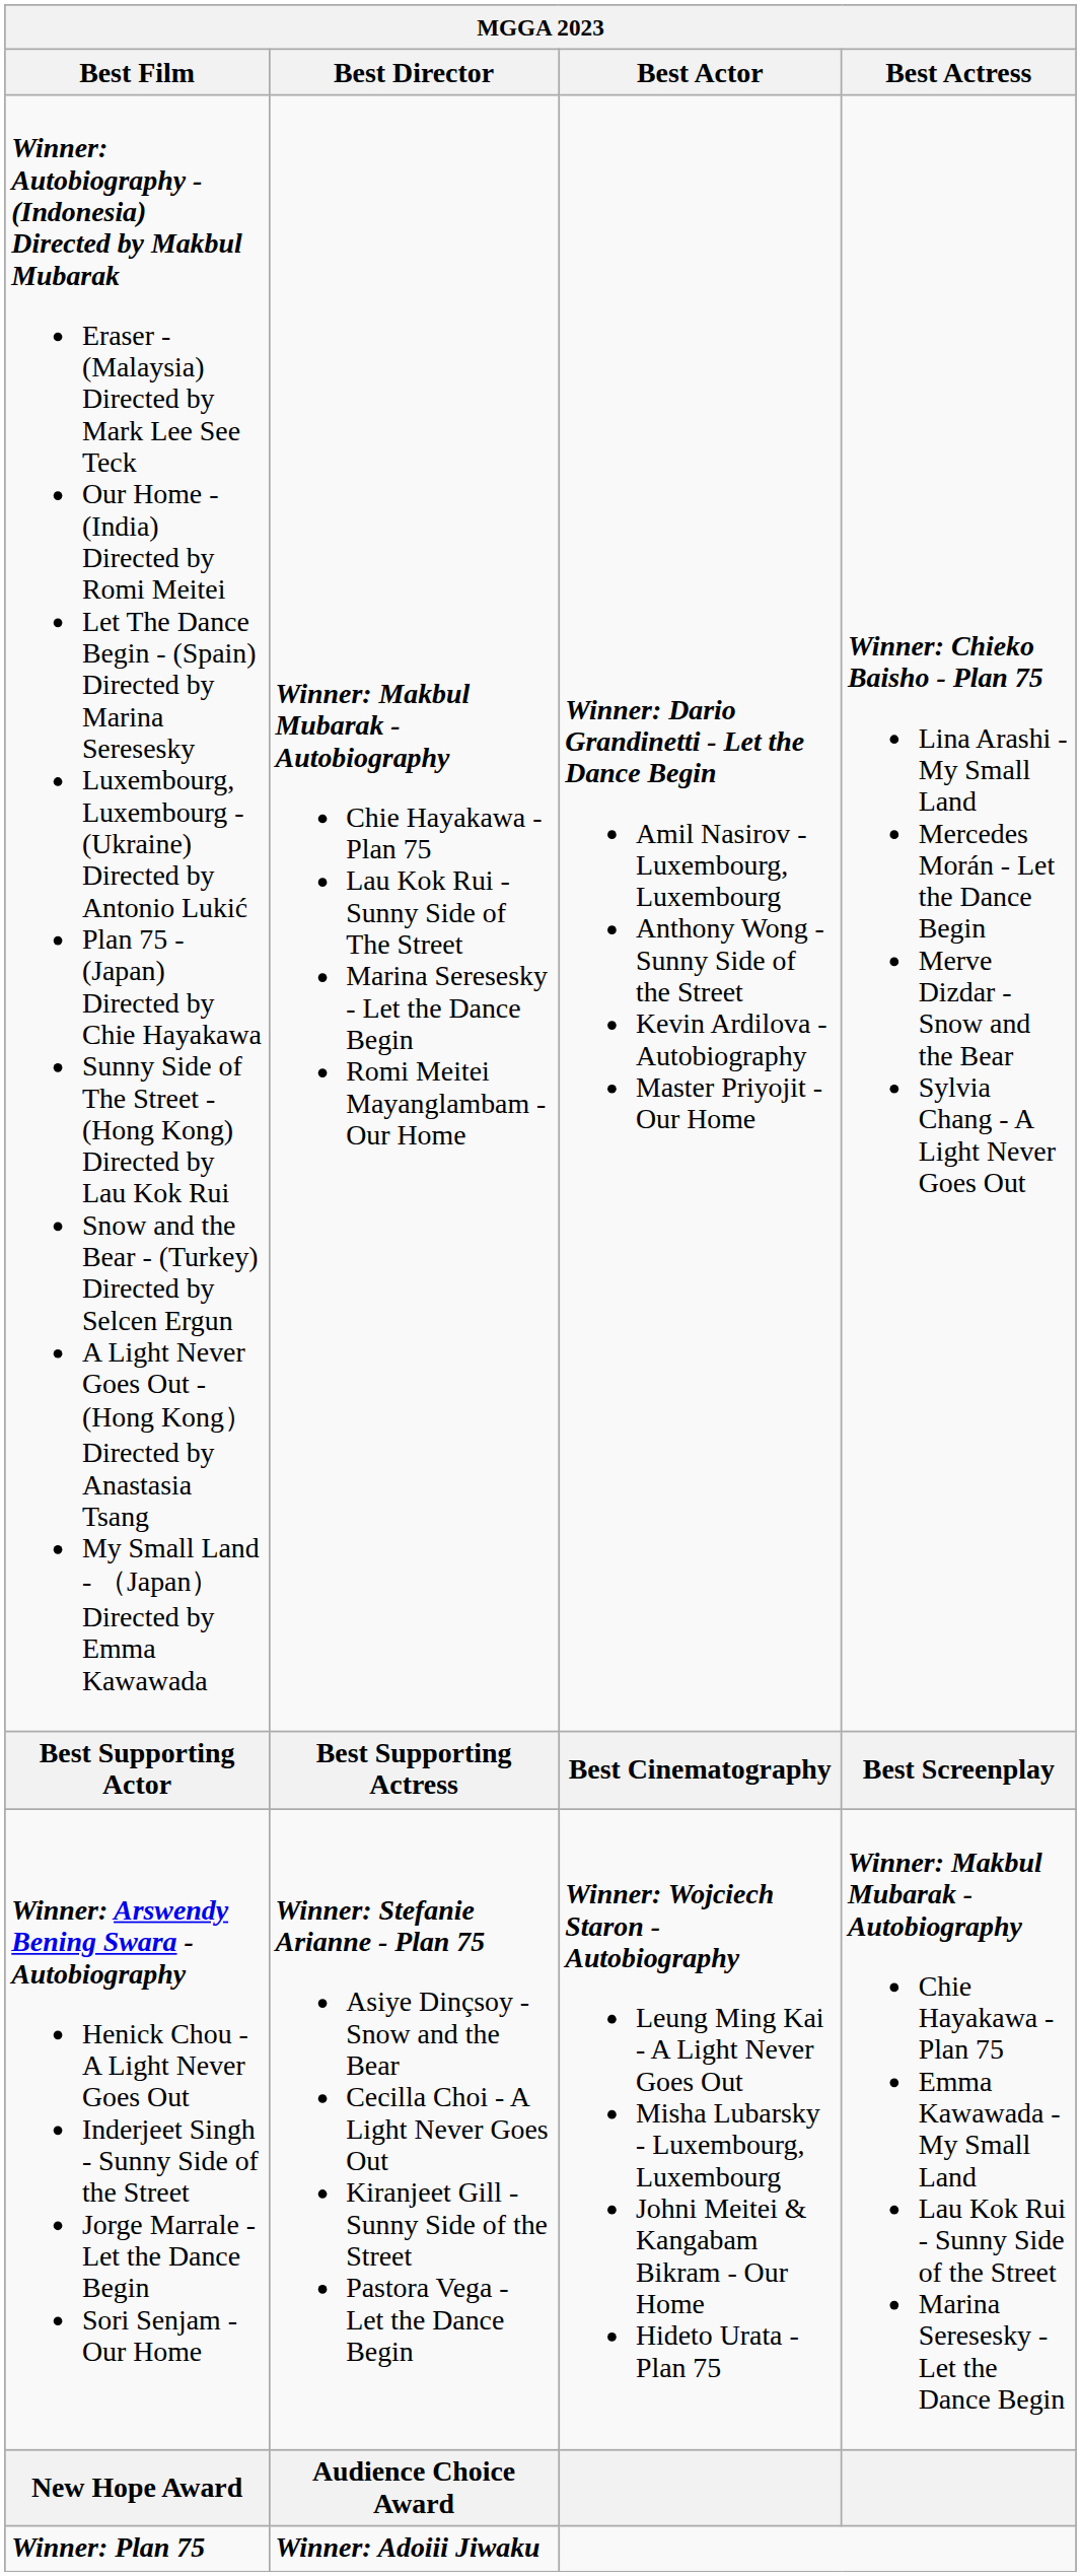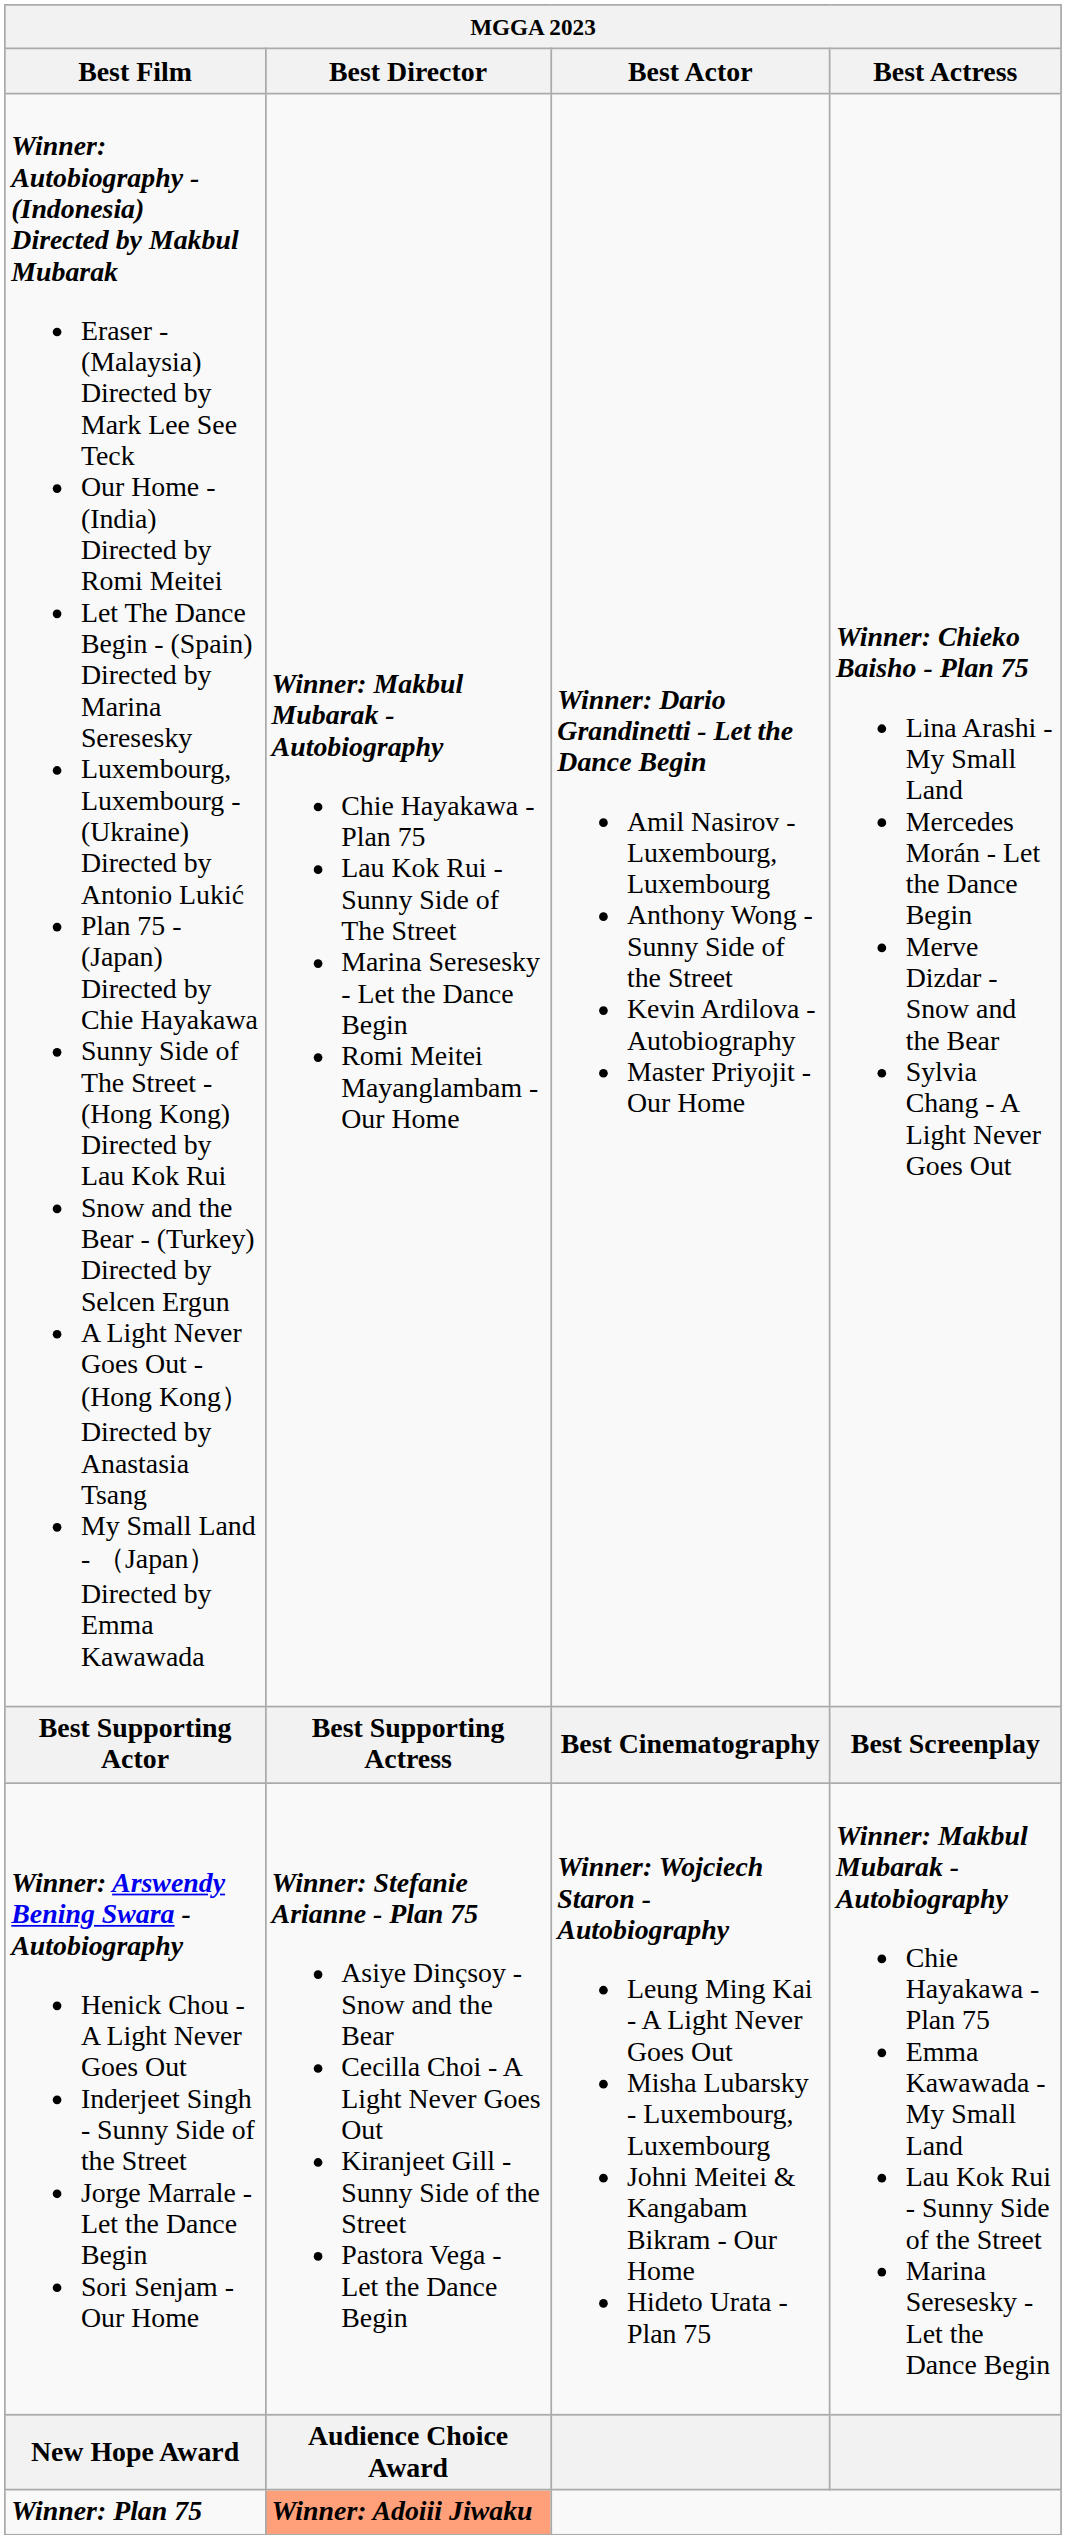Winner: Plan 75 | Best Director: no background -> lightsalmon background
